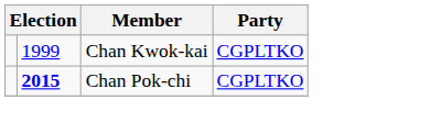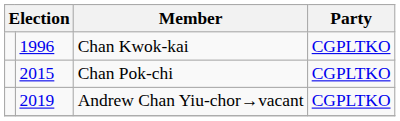Chan Kwok-kai | column 2: 1999 -> 1996
Chan Pok-chi | column 2: bold -> normal
+ row: 2019 | Andrew Chan Yiu-chor→vacant | CGPLTKO
